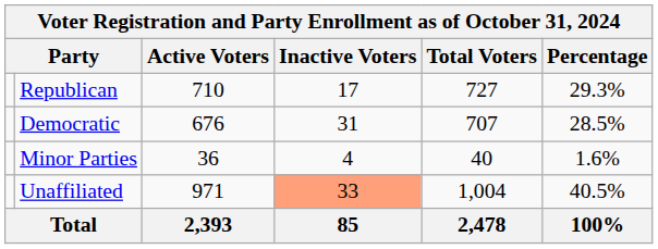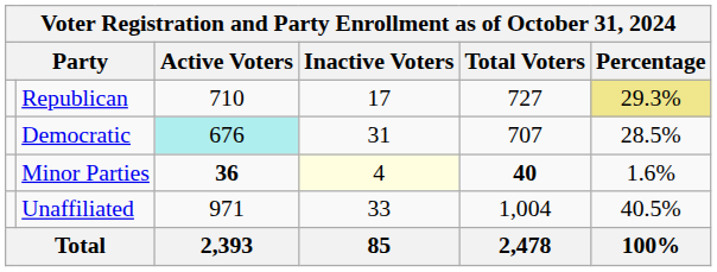Republican | Percentage: no background -> khaki background
Democratic | Active Voters: no background -> paleturquoise background
Minor Parties | Active Voters: normal -> bold
Minor Parties | Inactive Voters: no background -> lightyellow background
Minor Parties | Total Voters: normal -> bold
Unaffiliated | Inactive Voters: lightsalmon background -> no background
